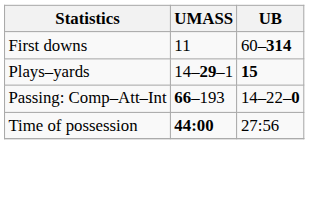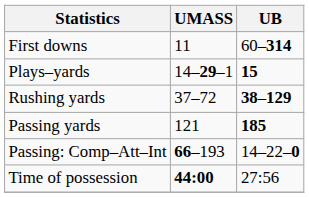+ row: Rushing yards | 37–72 | 38–129
+ row: Passing yards | 121 | 185
